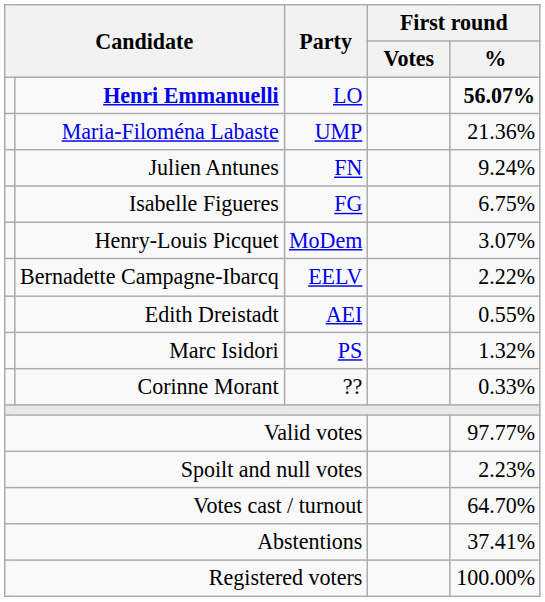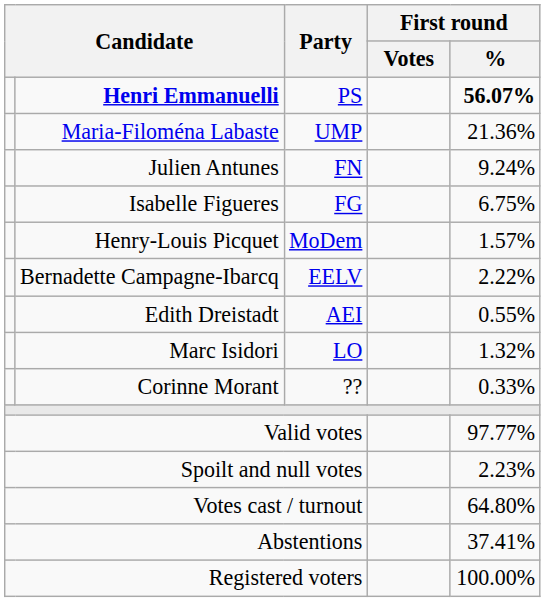Henri Emmanuelli | Party: LO -> PS
Henry-Louis Picquet | First round / %: 3.07% -> 1.57%
Marc Isidori | Party: PS -> LO
Votes cast / turnout | First round / %: 64.70% -> 64.80%
